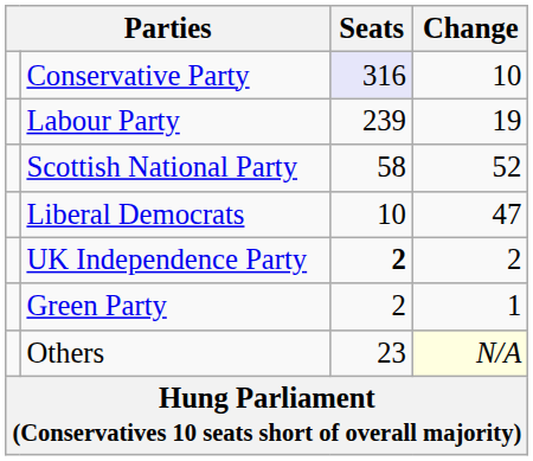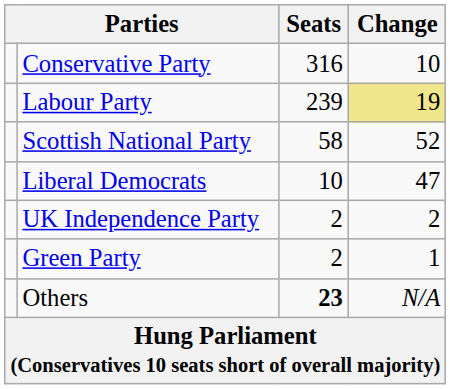Conservative Party | Seats: lavender background -> no background
Labour Party | Change: no background -> khaki background
UK Independence Party | Seats: bold -> normal
Others | Seats: normal -> bold
Others | Change: lightyellow background -> no background
